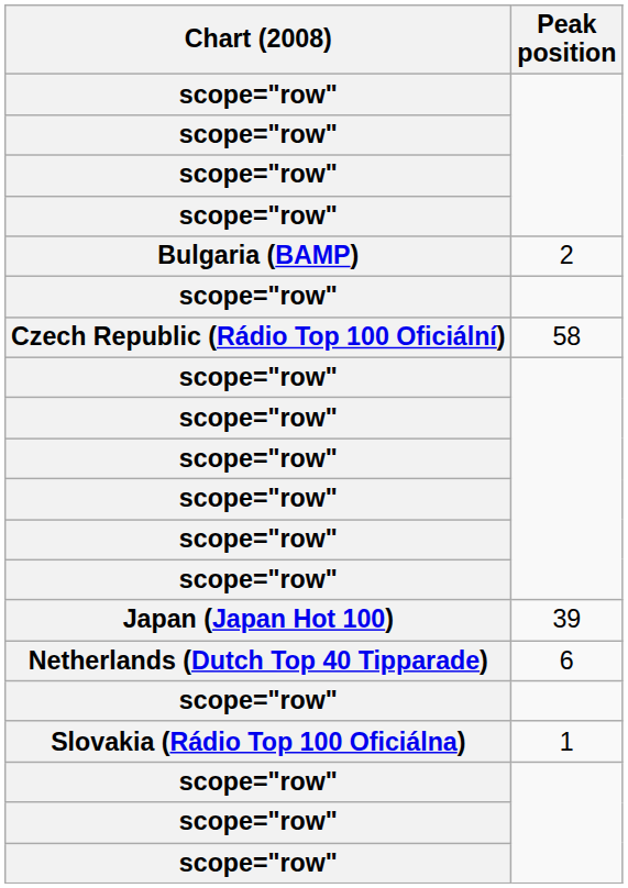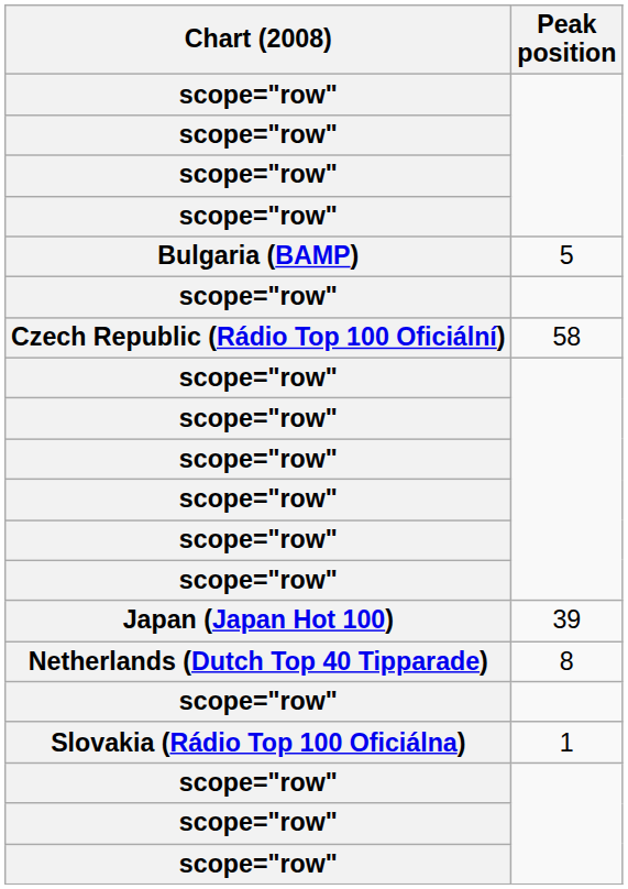Bulgaria (BAMP) | Peak position: 2 -> 5
Netherlands (Dutch Top 40 Tipparade) | Peak position: 6 -> 8
